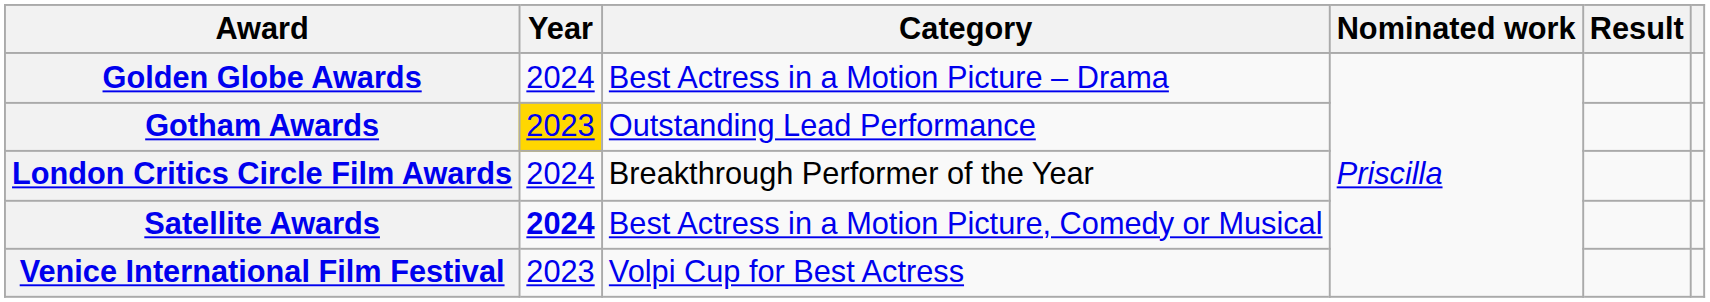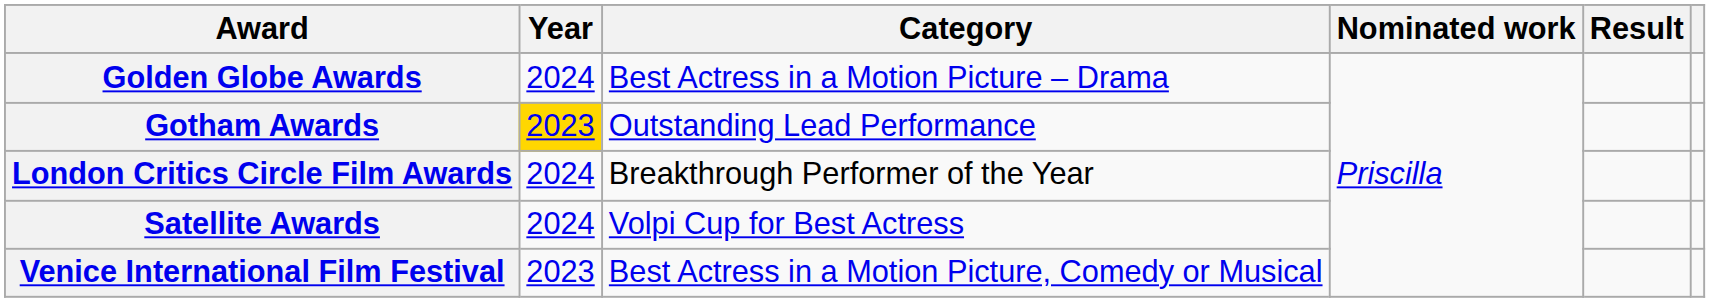Satellite Awards | Year: bold -> normal
Satellite Awards | Category: Best Actress in a Motion Picture, Comedy or Musical -> Volpi Cup for Best Actress
Venice International Film Festival | Category: Volpi Cup for Best Actress -> Best Actress in a Motion Picture, Comedy or Musical
